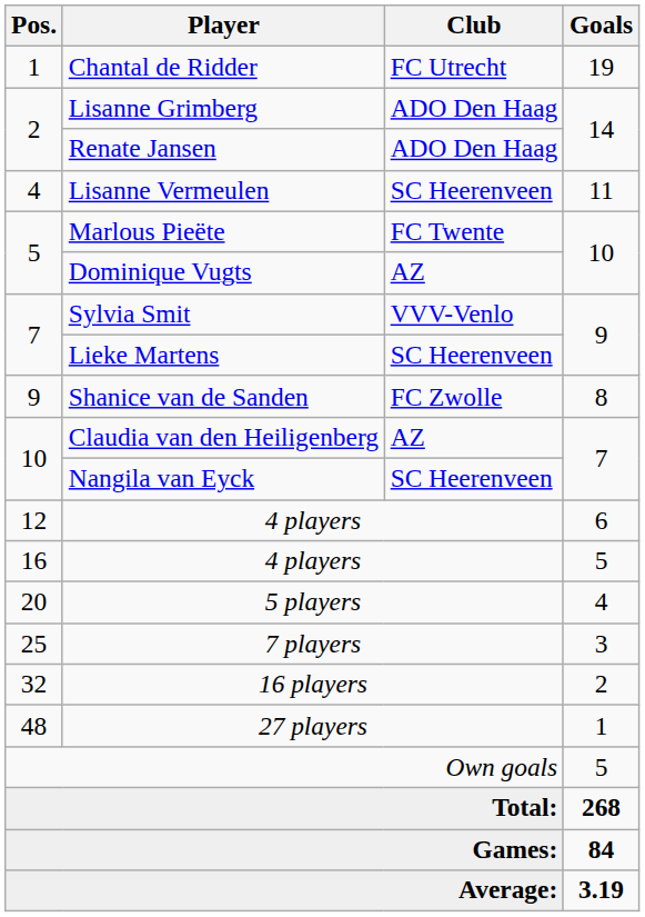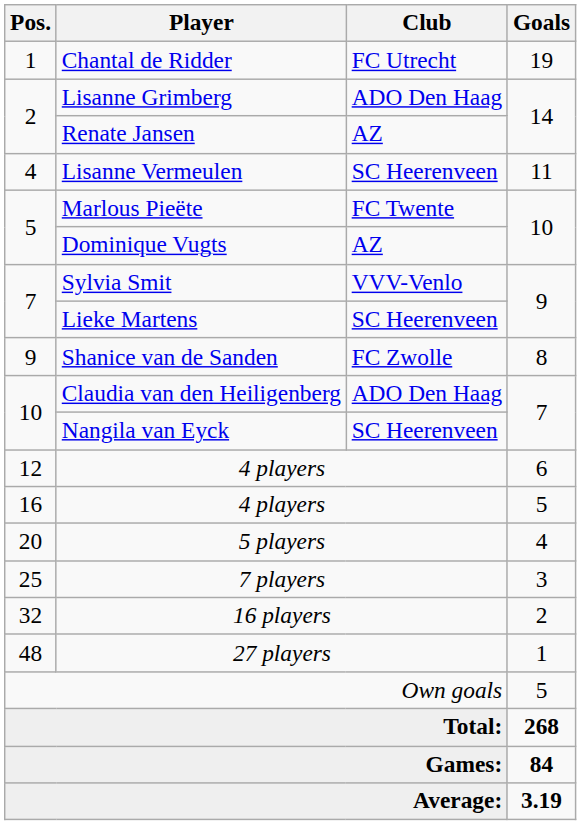Renate Jansen | Club: ADO Den Haag -> AZ
Claudia van den Heiligenberg | Club: AZ -> ADO Den Haag
